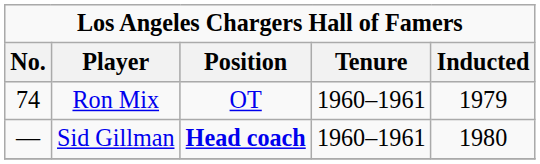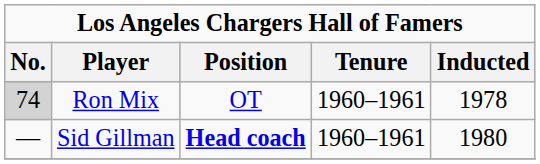Ron Mix | No.: no background -> lightgrey background
Ron Mix | Inducted: 1979 -> 1978
